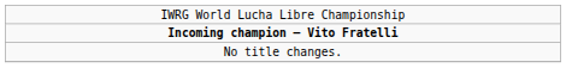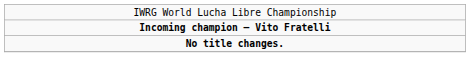No title changes. | column 1: normal -> bold
